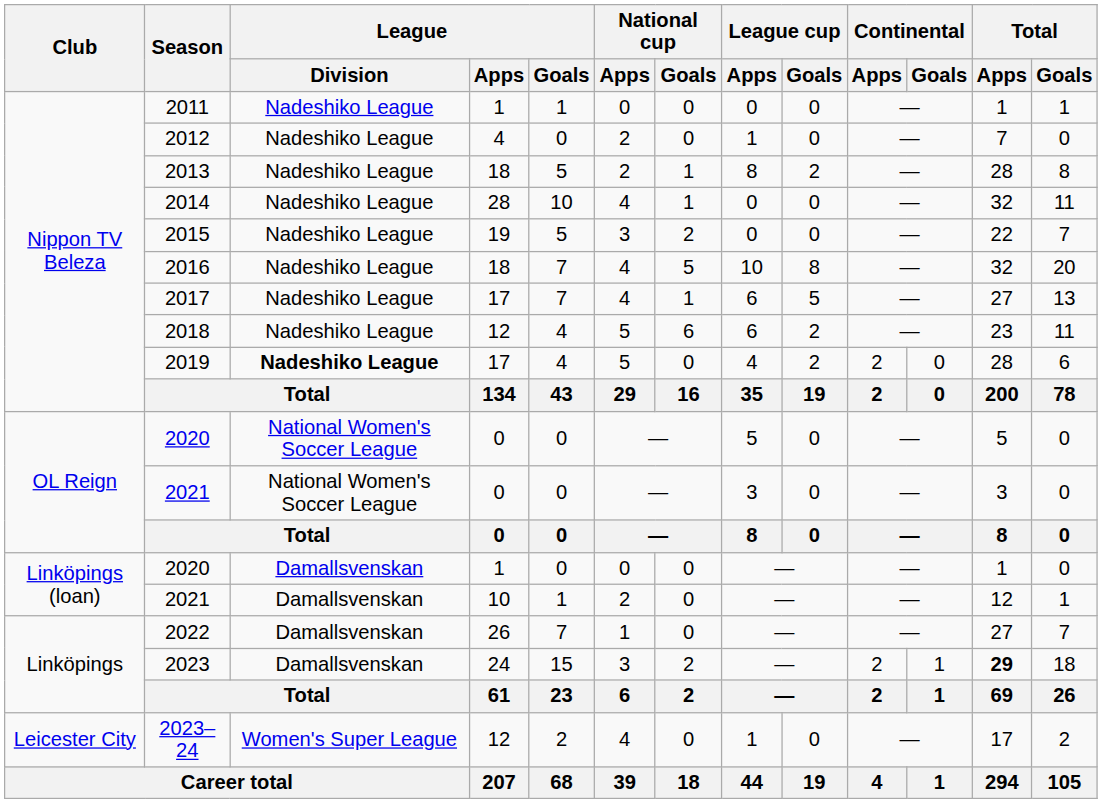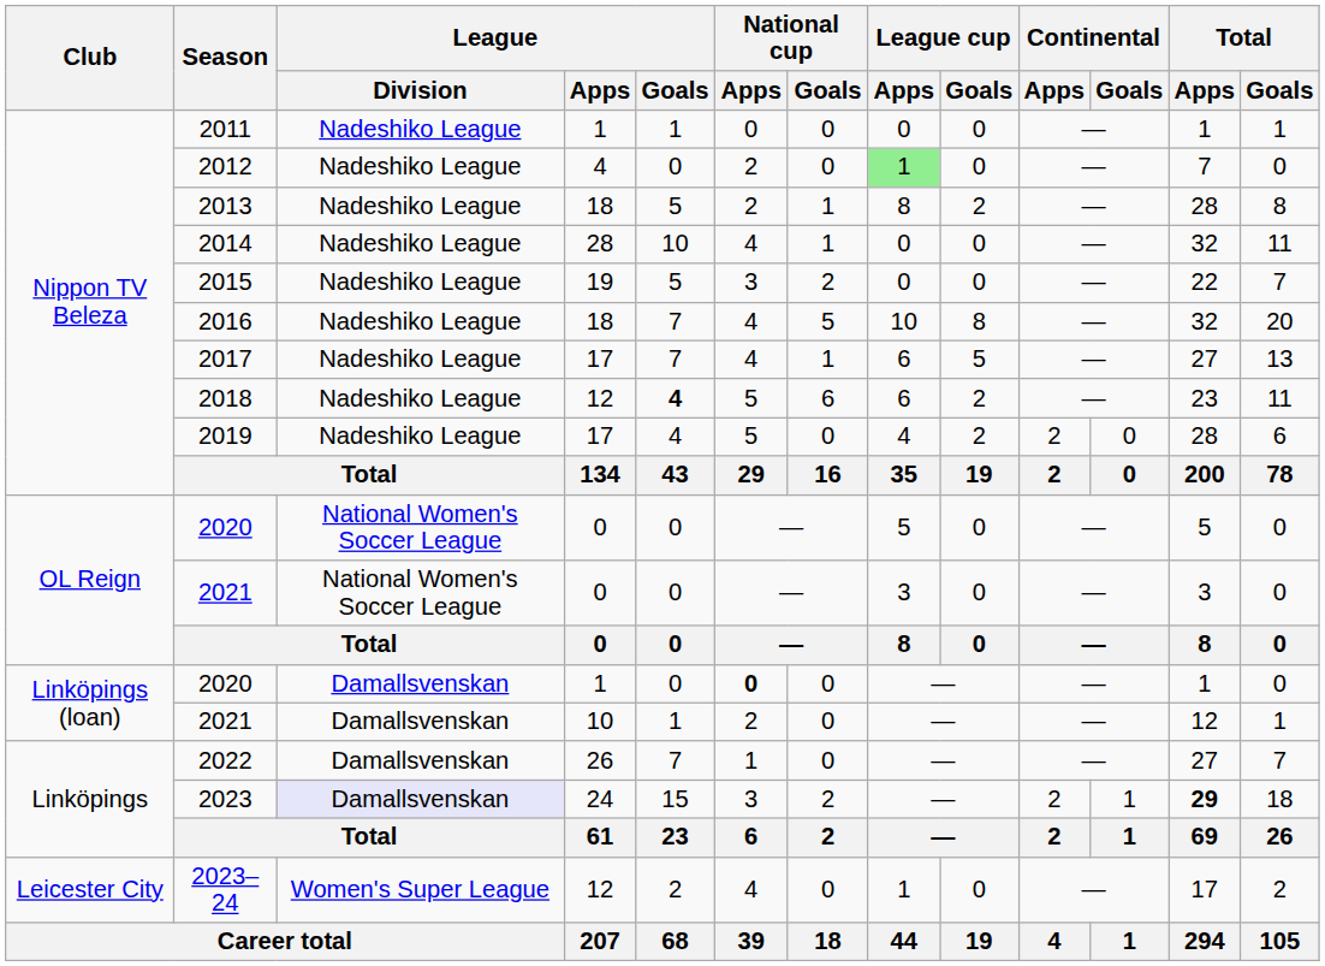2012 | League cup / Apps: no background -> lightgreen background
2018 | League / Goals: normal -> bold
2019 | League / Division: bold -> normal
2020 / 1 | National cup / Apps: normal -> bold
2023 | League / Division: no background -> lavender background
